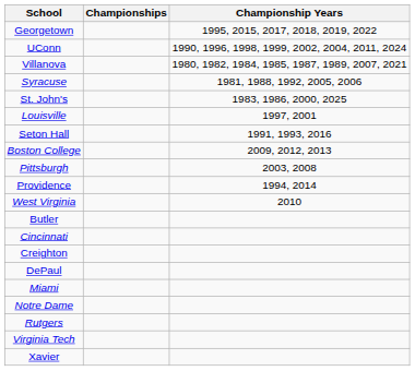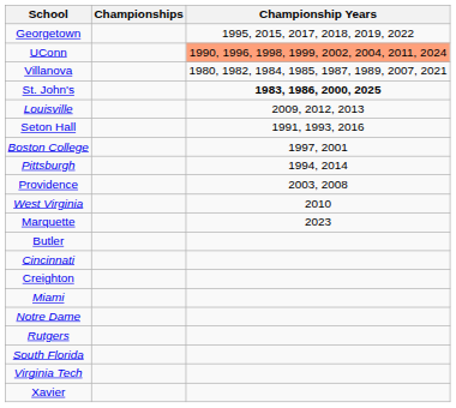UConn | Championship Years: no background -> lightsalmon background
- row: Syracuse | 1981, 1988, 1992, 2005, 2006
St. John's | Championship Years: normal -> bold
Louisville | Championship Years: 1997, 2001 -> 2009, 2012, 2013
Boston College | Championship Years: 2009, 2012, 2013 -> 1997, 2001
Pittsburgh | Championship Years: 2003, 2008 -> 1994, 2014
Providence | Championship Years: 1994, 2014 -> 2003, 2008
+ row: Marquette | 2023
- row: DePaul
+ row: South Florida
